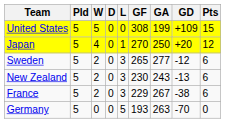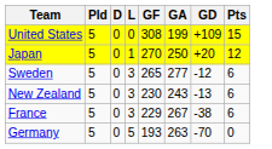- column: W | 5 | 4 | 2 | 2 | 2 | 0
